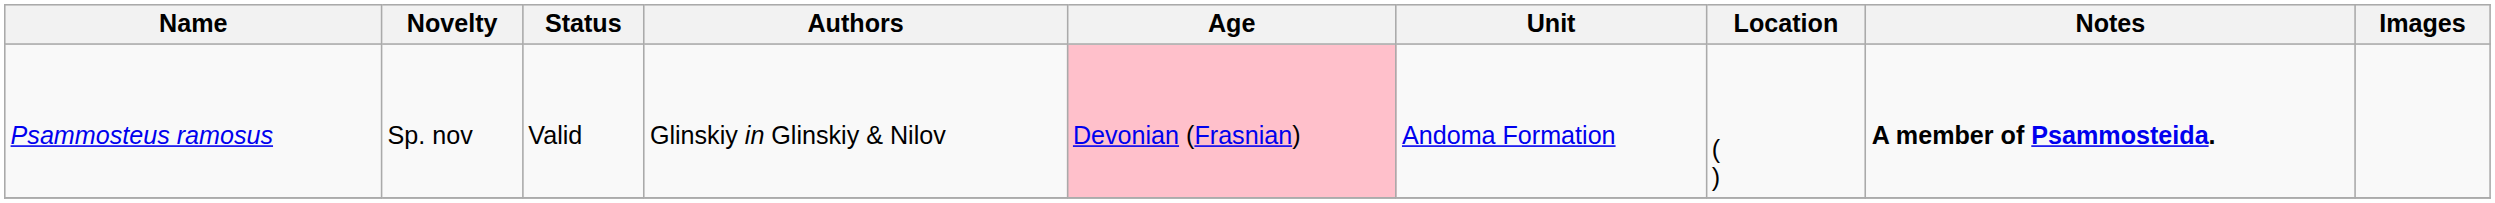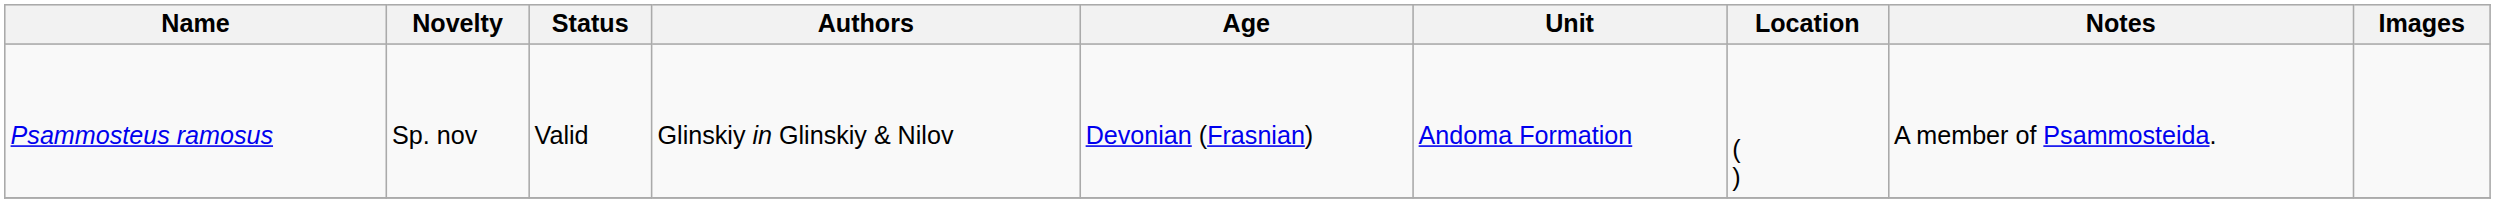Psammosteus ramosus | Age: pink background -> no background
Psammosteus ramosus | Notes: bold -> normal
